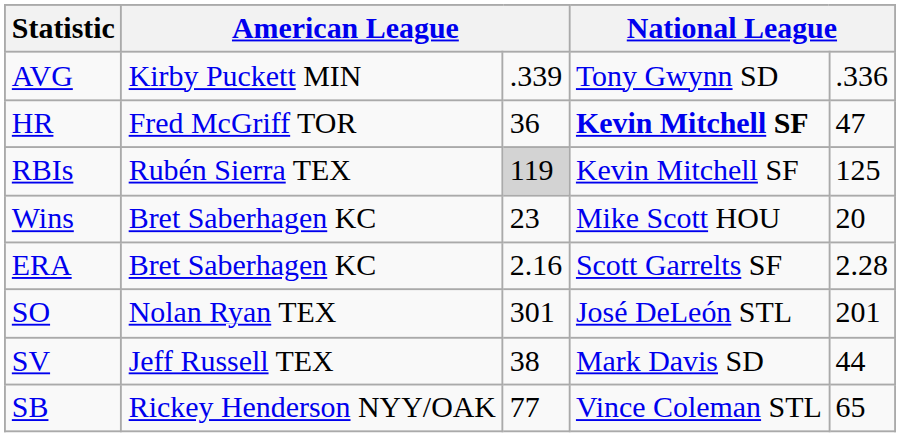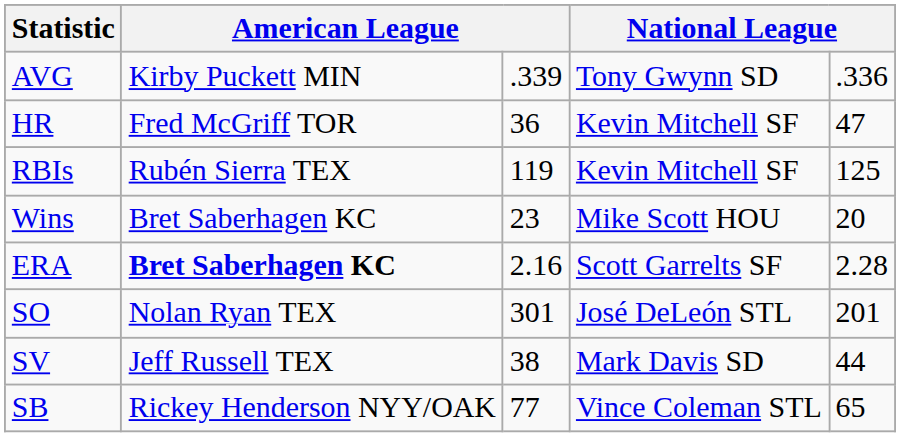HR | column 4: bold -> normal
RBIs | column 3: lightgrey background -> no background
ERA | column 2: normal -> bold
